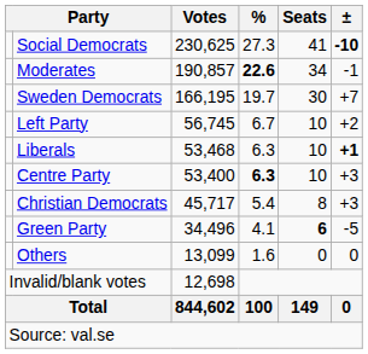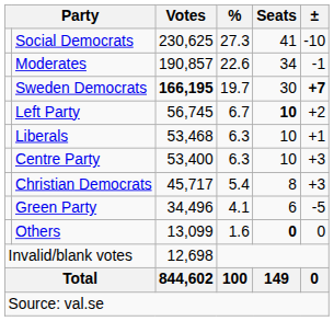Social Democrats | ±: bold -> normal
Moderates | %: bold -> normal
Sweden Democrats | Votes: normal -> bold
Sweden Democrats | ±: normal -> bold
Left Party | Seats: normal -> bold
Liberals | ±: bold -> normal
Centre Party | %: bold -> normal
Green Party | Seats: bold -> normal
Others | Seats: normal -> bold
